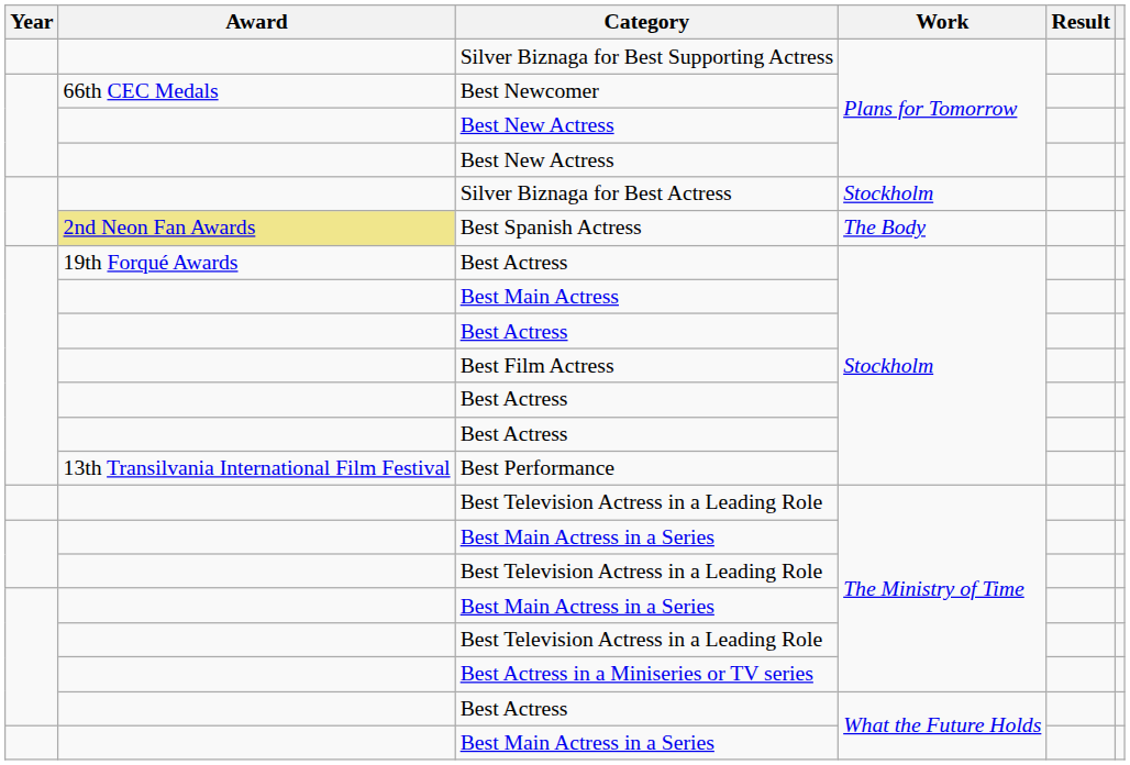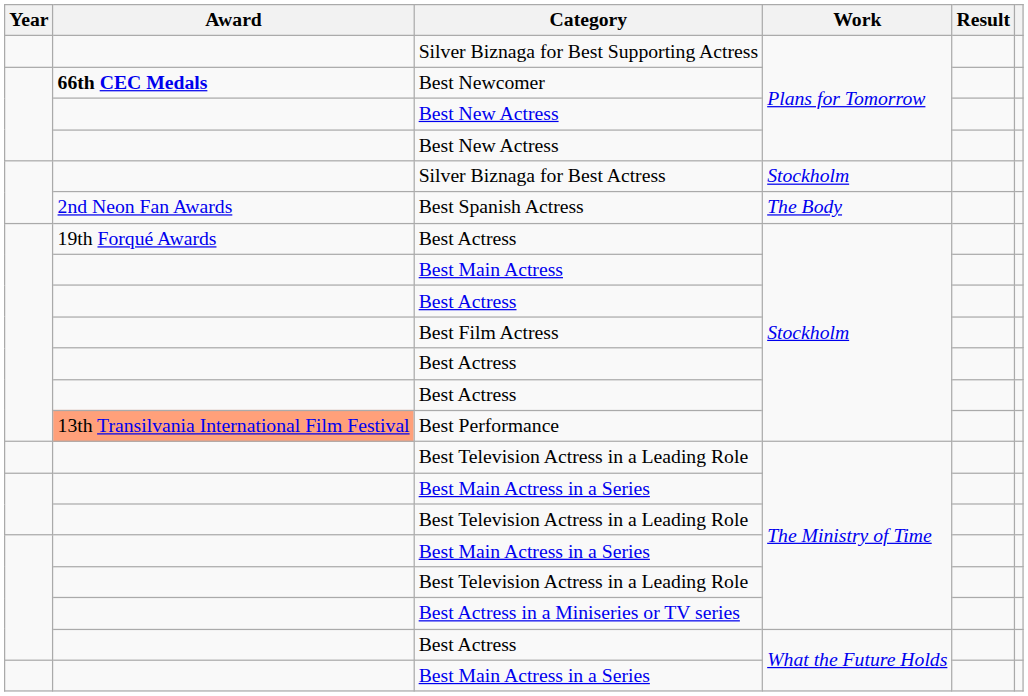Best Newcomer | Award: normal -> bold
Best Spanish Actress | Award: khaki background -> no background
Best Performance | Award: no background -> lightsalmon background
